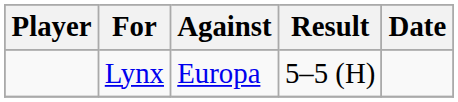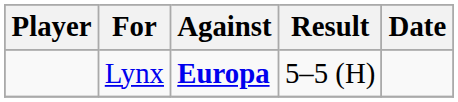Lynx | Against: normal -> bold
